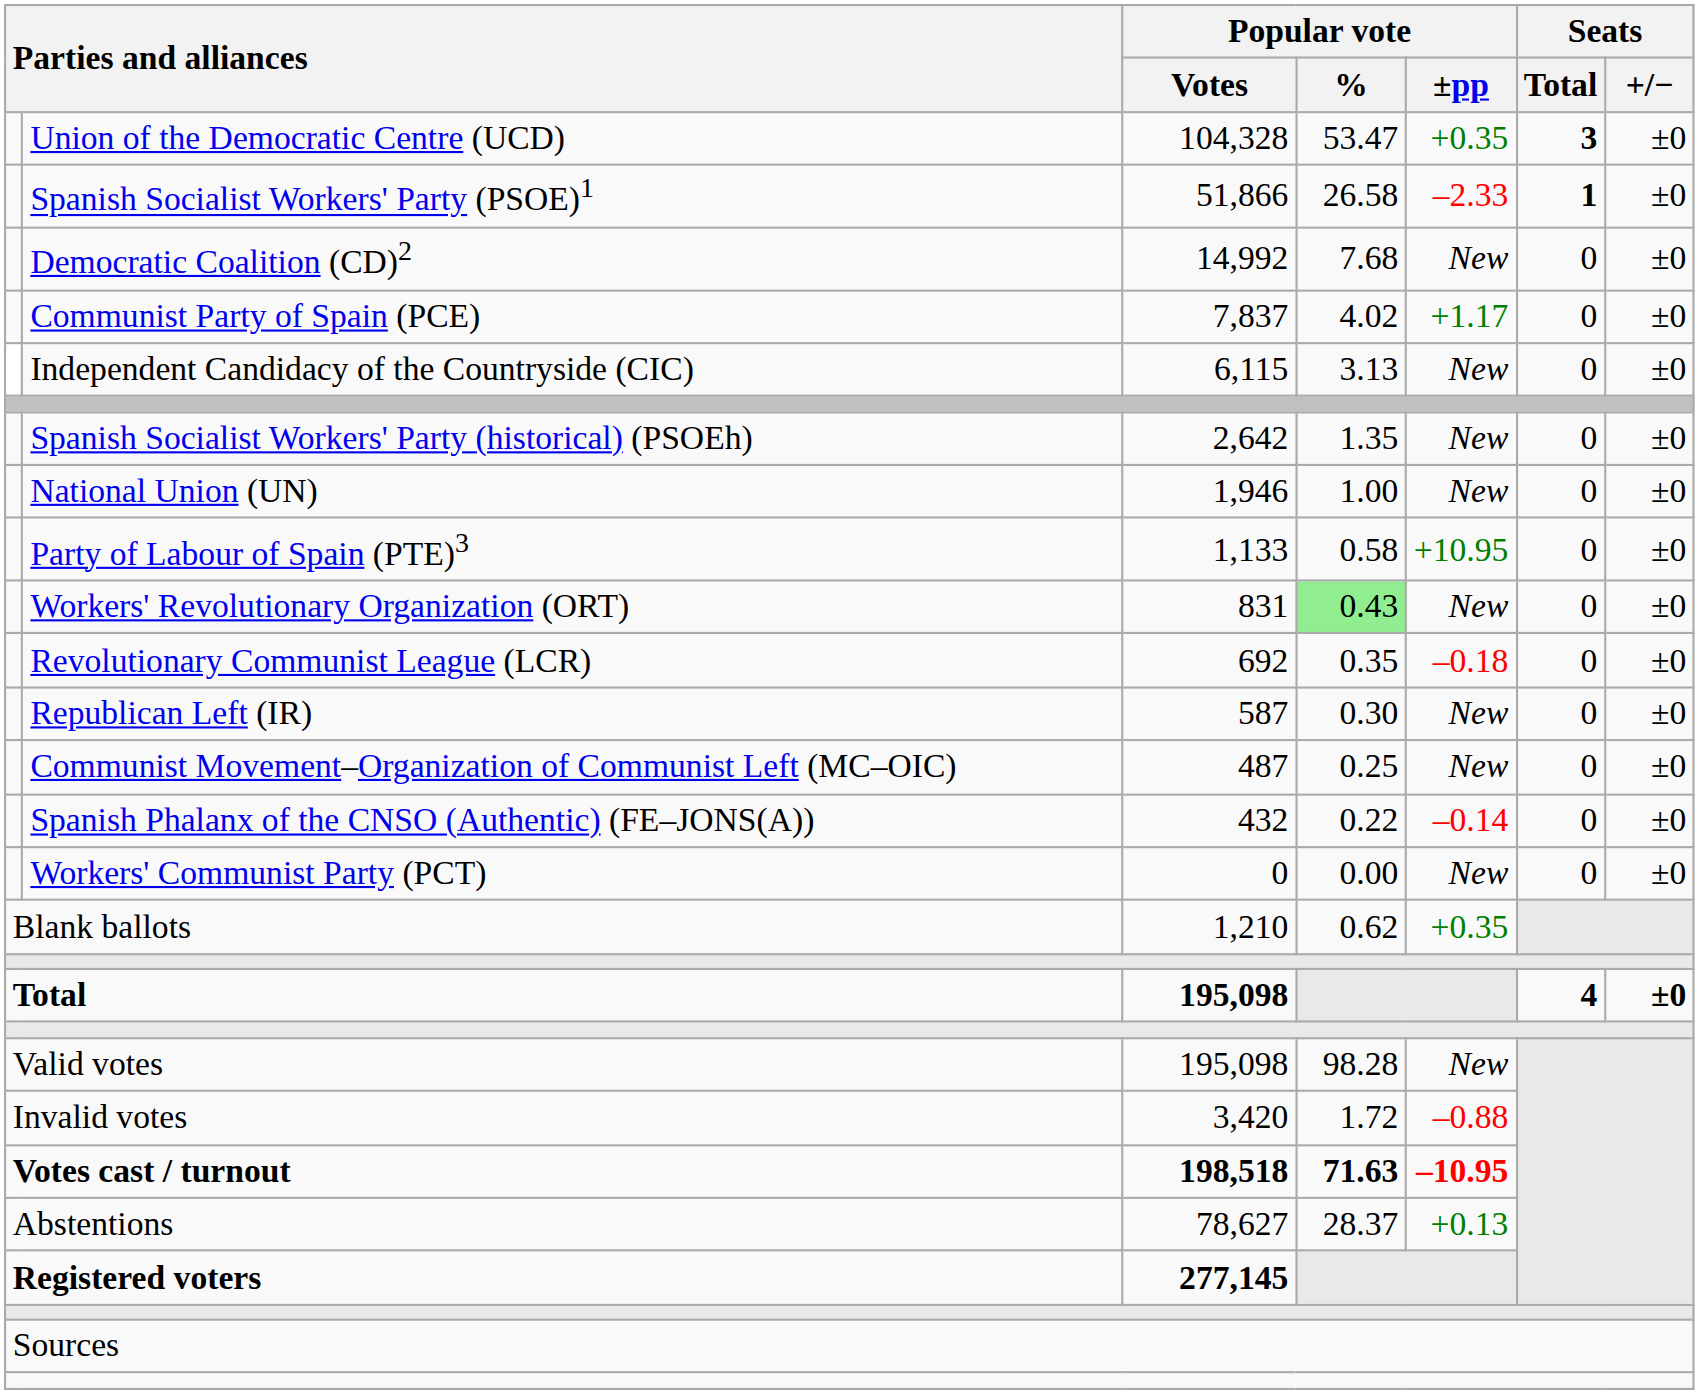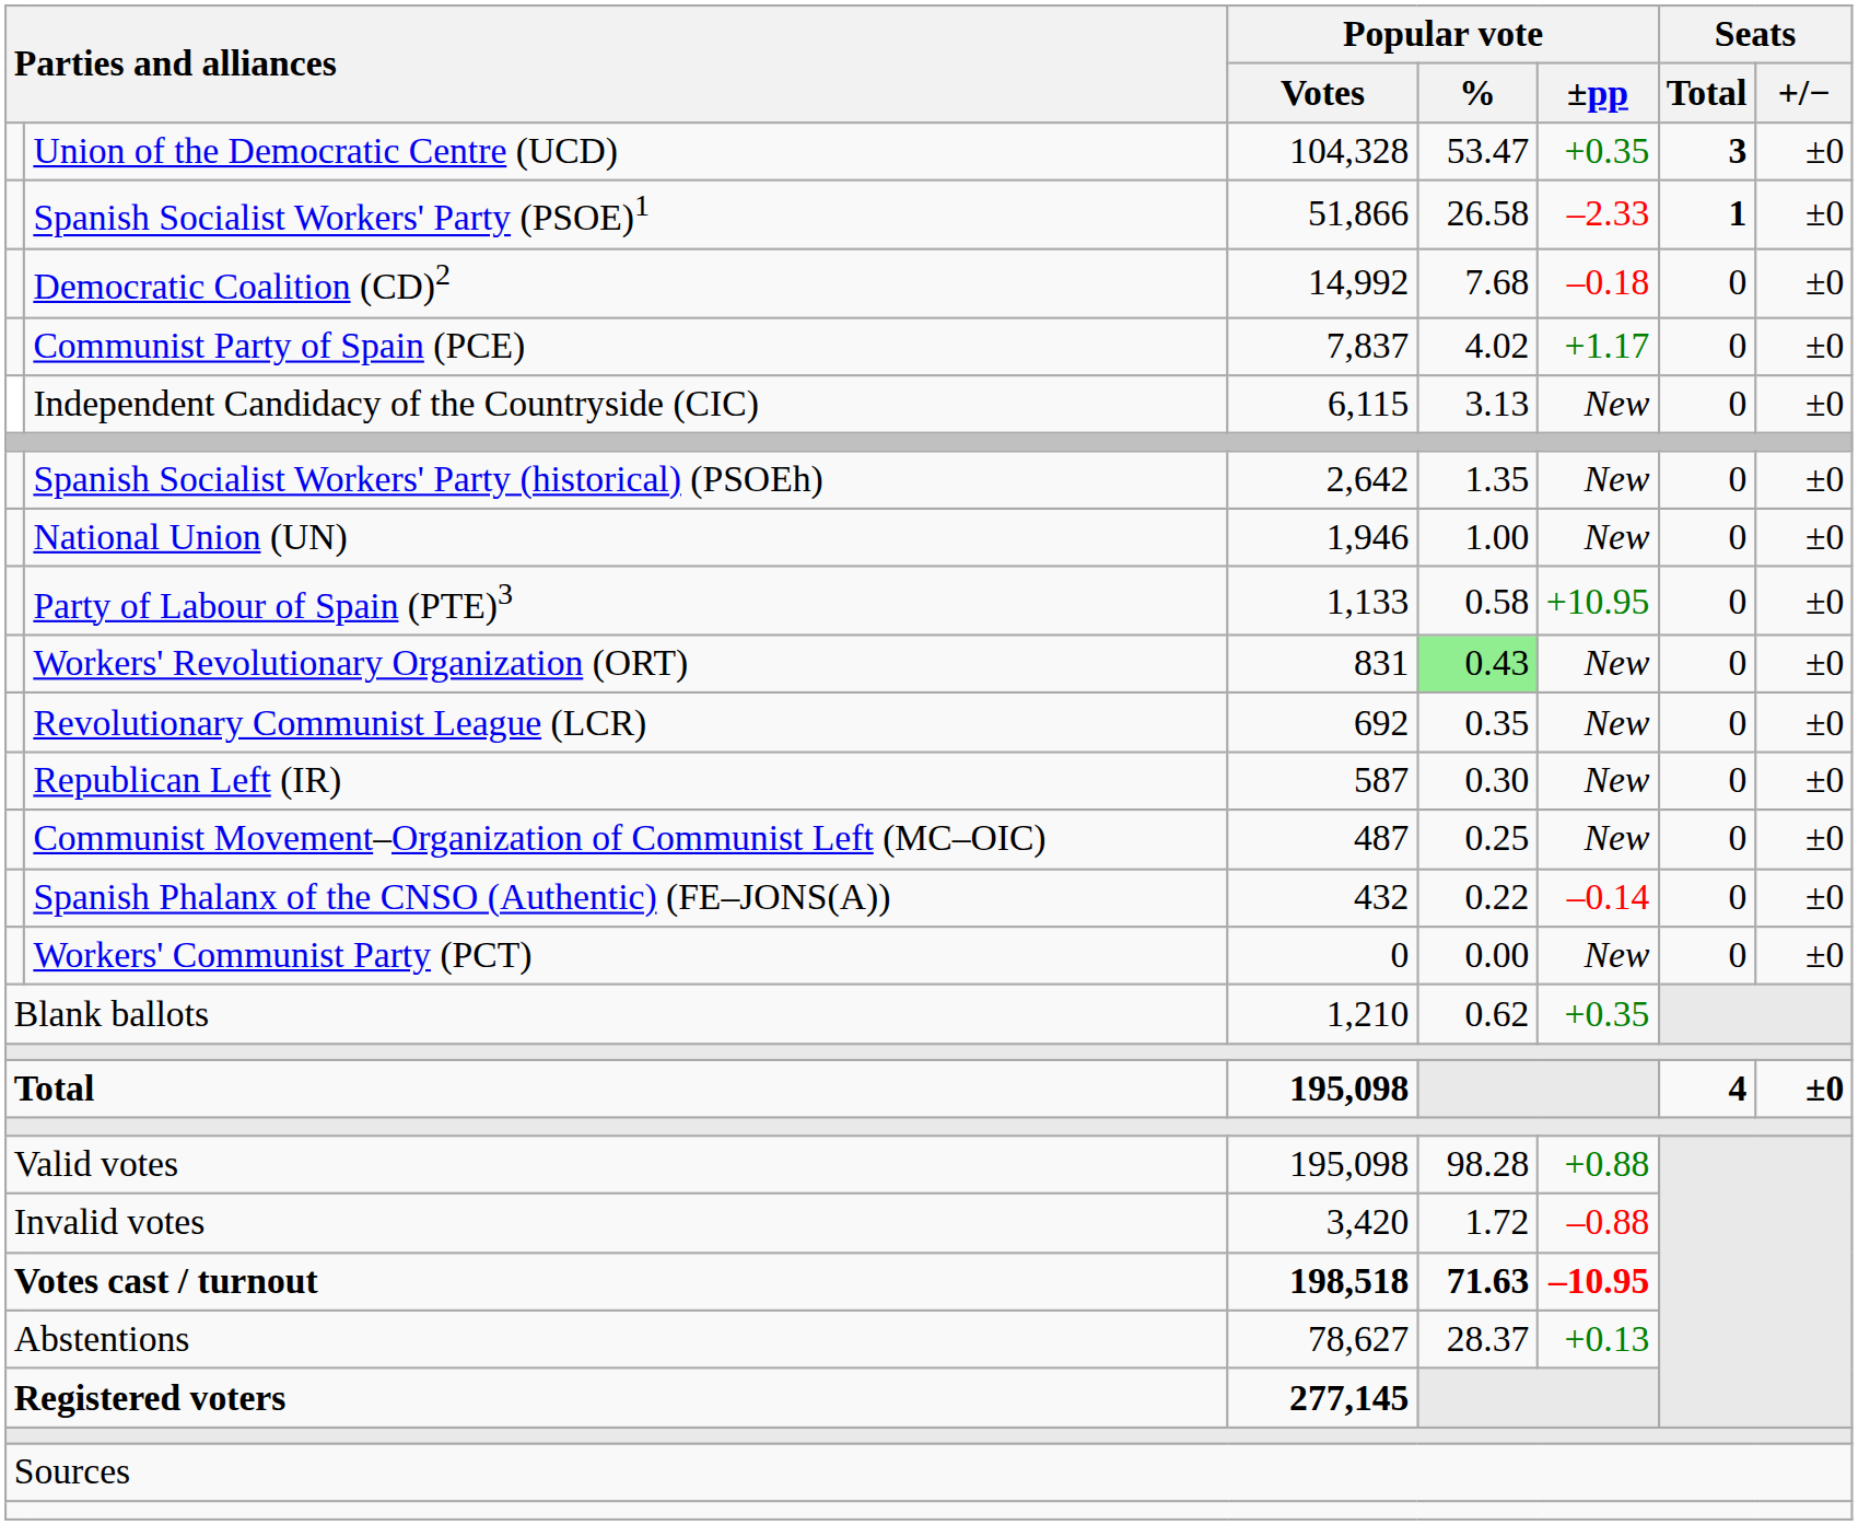Democratic Coalition (CD)2 | Popular vote / ±pp: New -> –0.18
Revolutionary Communist League (LCR) | Popular vote / ±pp: –0.18 -> New
Valid votes | Popular vote / ±pp: New -> +0.88
